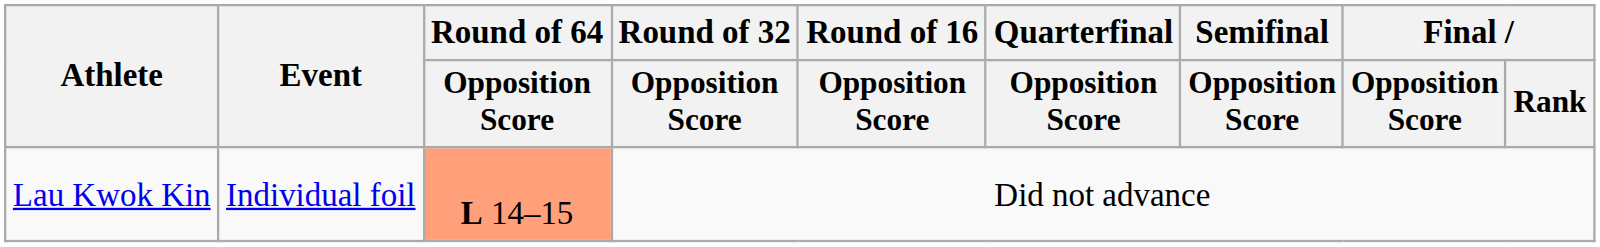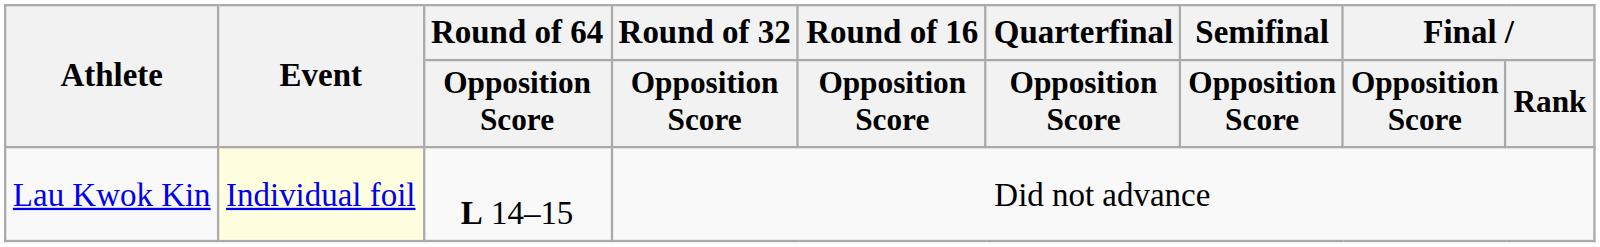Lau Kwok Kin | Event: no background -> lightyellow background
Lau Kwok Kin | Round of 64 / Opposition Score: lightsalmon background -> no background
